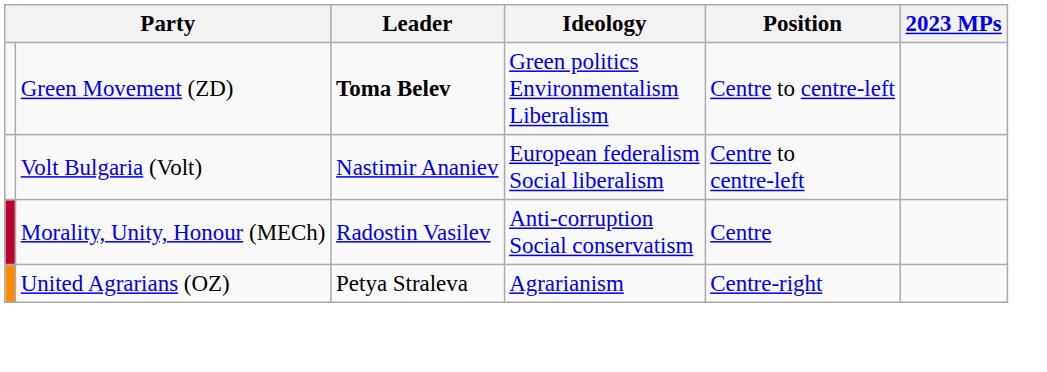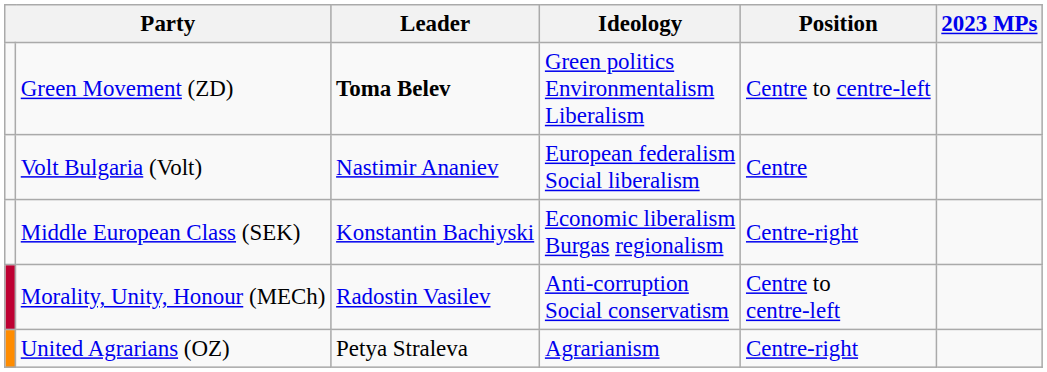Volt Bulgaria (Volt) | Position: Centre to centre-left -> Centre
+ row: Middle European Class (SEK) | Konstantin Bachiyski | Economic liberalism Burgas regionalism | Centre-right
Morality, Unity, Honour (MECh) | Position: Centre -> Centre to centre-left
